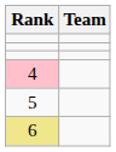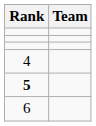row 5 | Rank: pink background -> no background
row 6 | Rank: normal -> bold
row 7 | Rank: khaki background -> no background
